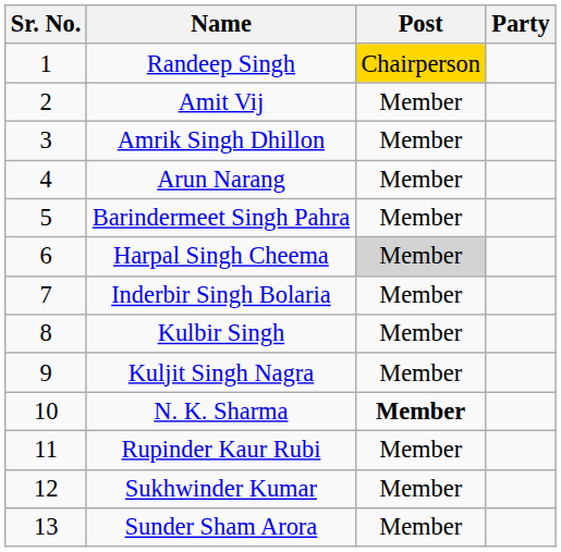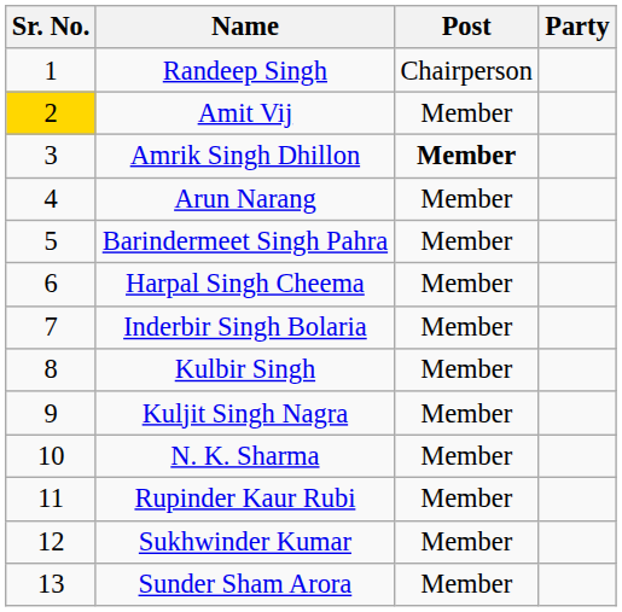Randeep Singh | Post: gold background -> no background
Amit Vij | Sr. No.: no background -> gold background
Amrik Singh Dhillon | Post: normal -> bold
Harpal Singh Cheema | Post: lightgrey background -> no background
N. K. Sharma | Post: bold -> normal
